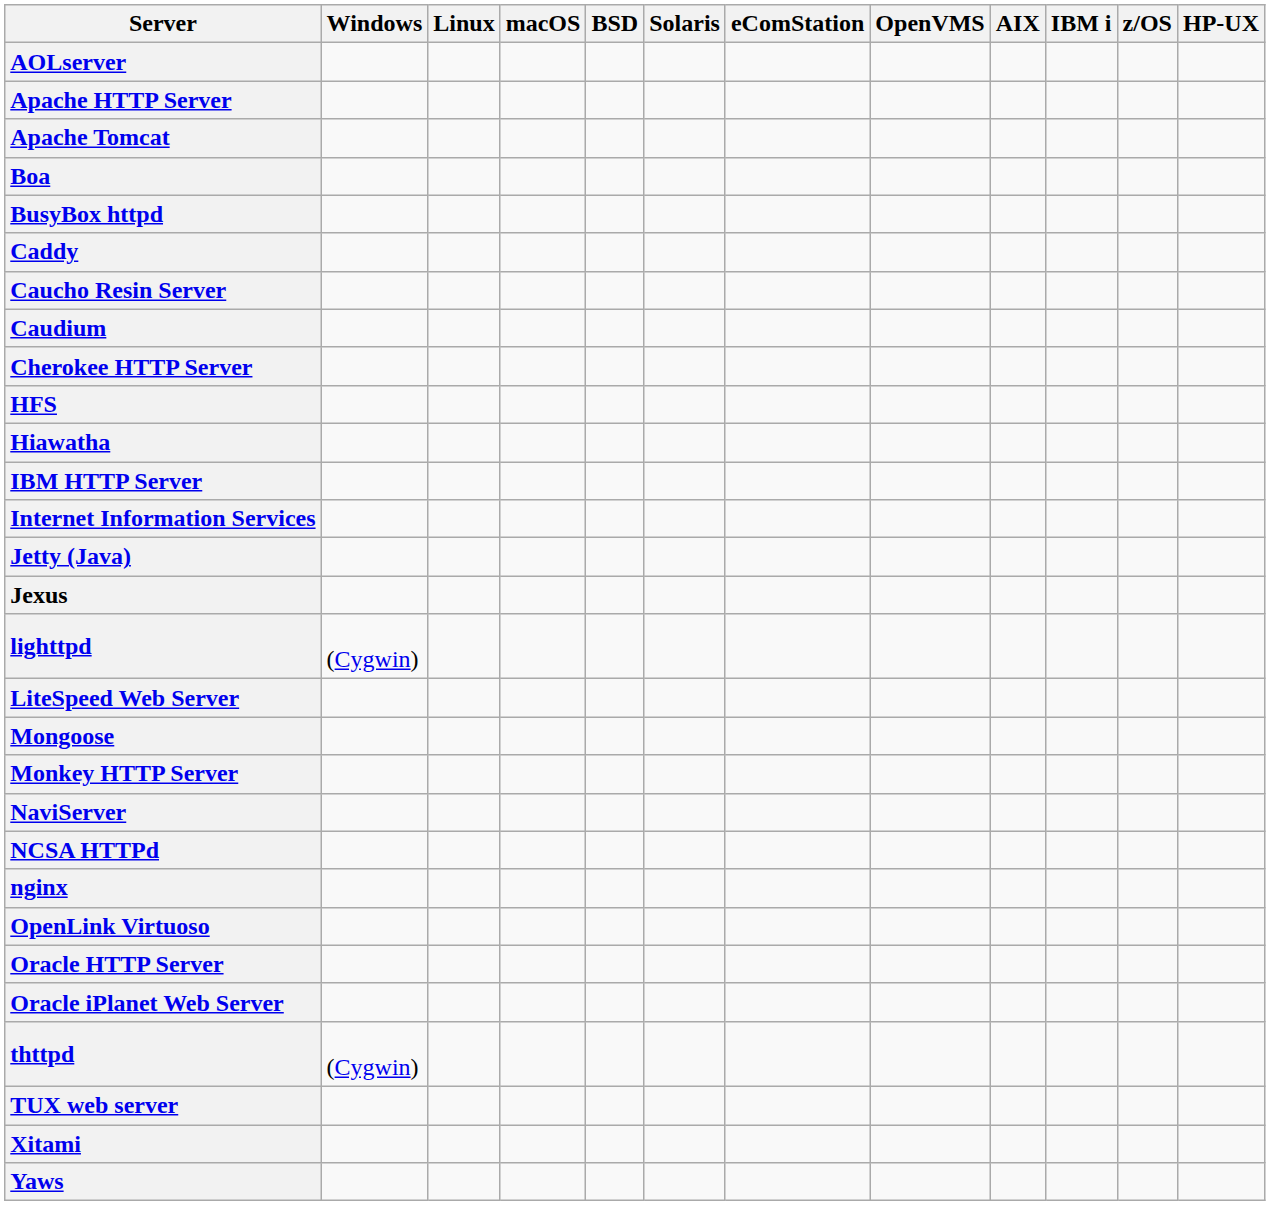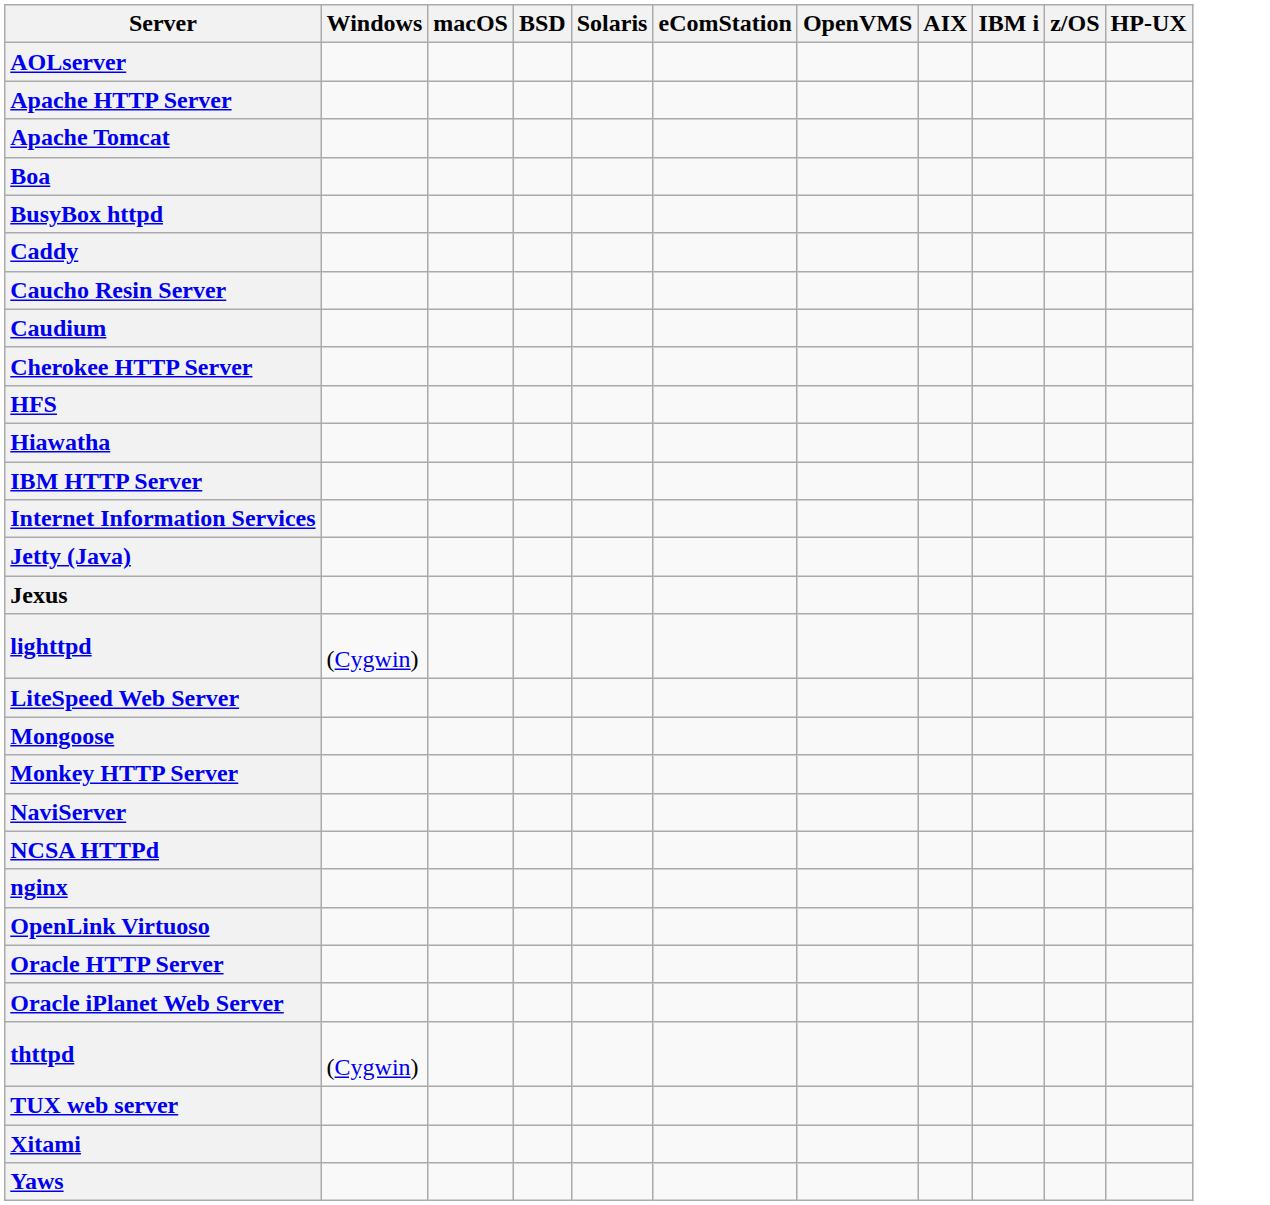- column: Linux
